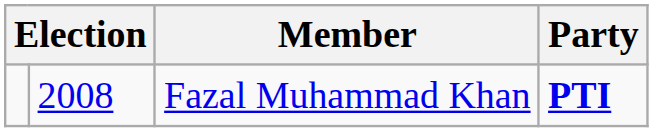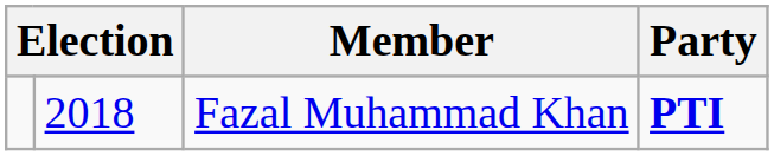Fazal Muhammad Khan | column 2: 2008 -> 2018
